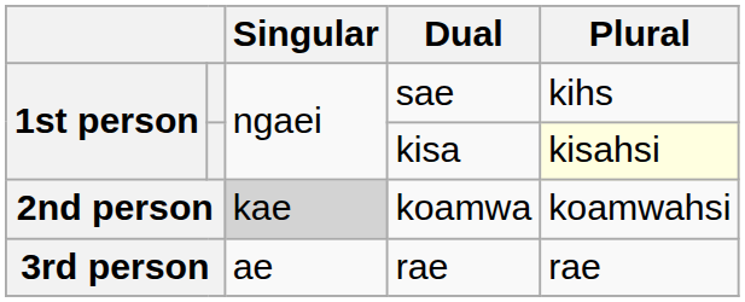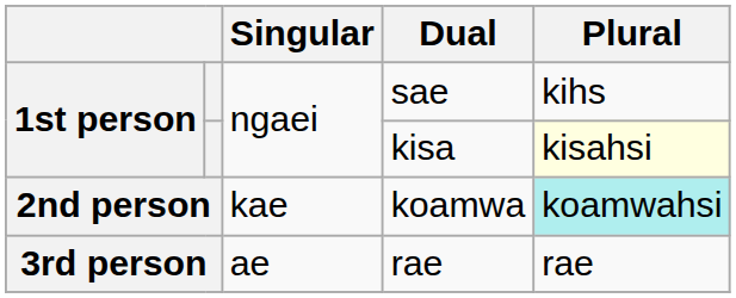koamwa | Singular: lightgrey background -> no background
koamwa | Plural: no background -> paleturquoise background
